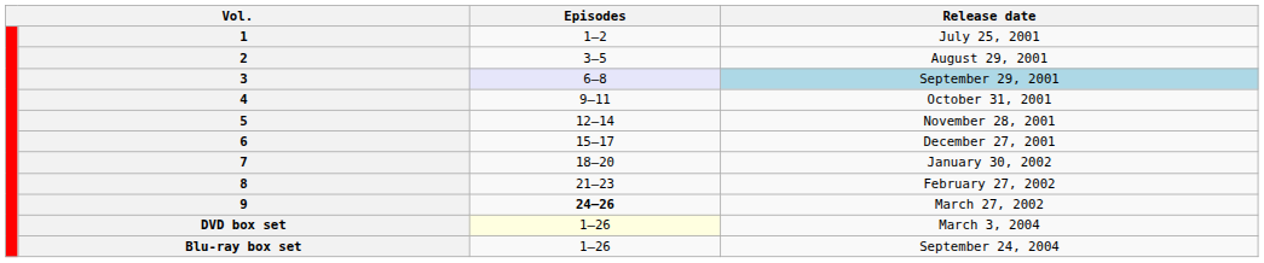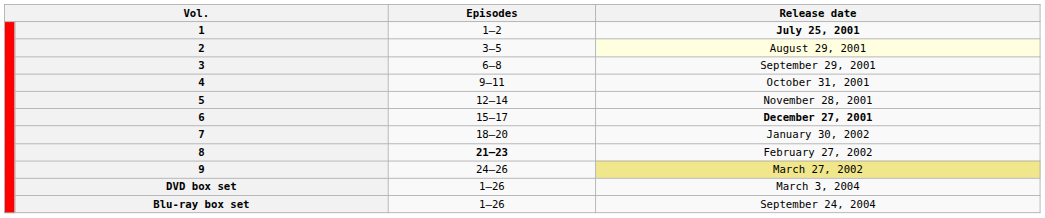1 | Release date: normal -> bold
2 | Release date: no background -> lightyellow background
3 | Episodes: lavender background -> no background
3 | Release date: lightblue background -> no background
6 | Release date: normal -> bold
8 | Episodes: normal -> bold
9 | Episodes: bold -> normal
9 | Release date: no background -> khaki background
DVD box set | Episodes: lightyellow background -> no background
